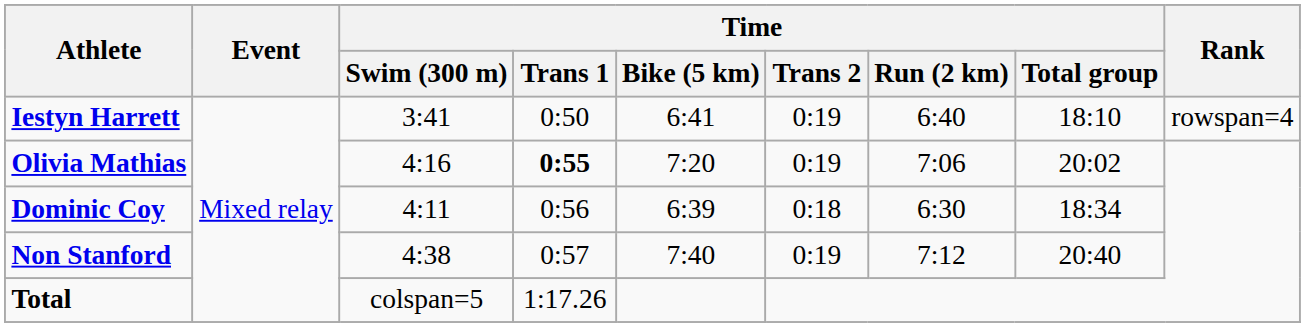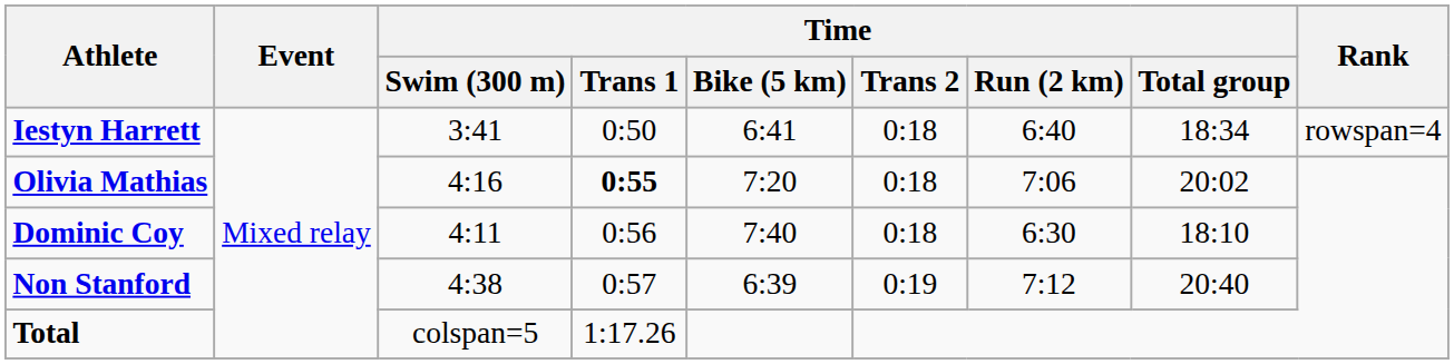Iestyn Harrett | Time / Trans 2: 0:19 -> 0:18
Iestyn Harrett | Time / Total group: 18:10 -> 18:34
Olivia Mathias | Time / Trans 2: 0:19 -> 0:18
Dominic Coy | Time / Bike (5 km): 6:39 -> 7:40
Dominic Coy | Time / Total group: 18:34 -> 18:10
Non Stanford | Time / Bike (5 km): 7:40 -> 6:39
